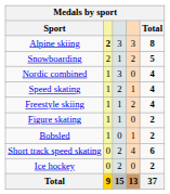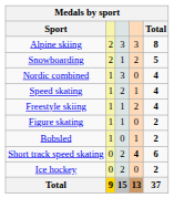Alpine skiing | column 2: bold -> normal
Short track speed skating | column 4: normal -> bold
